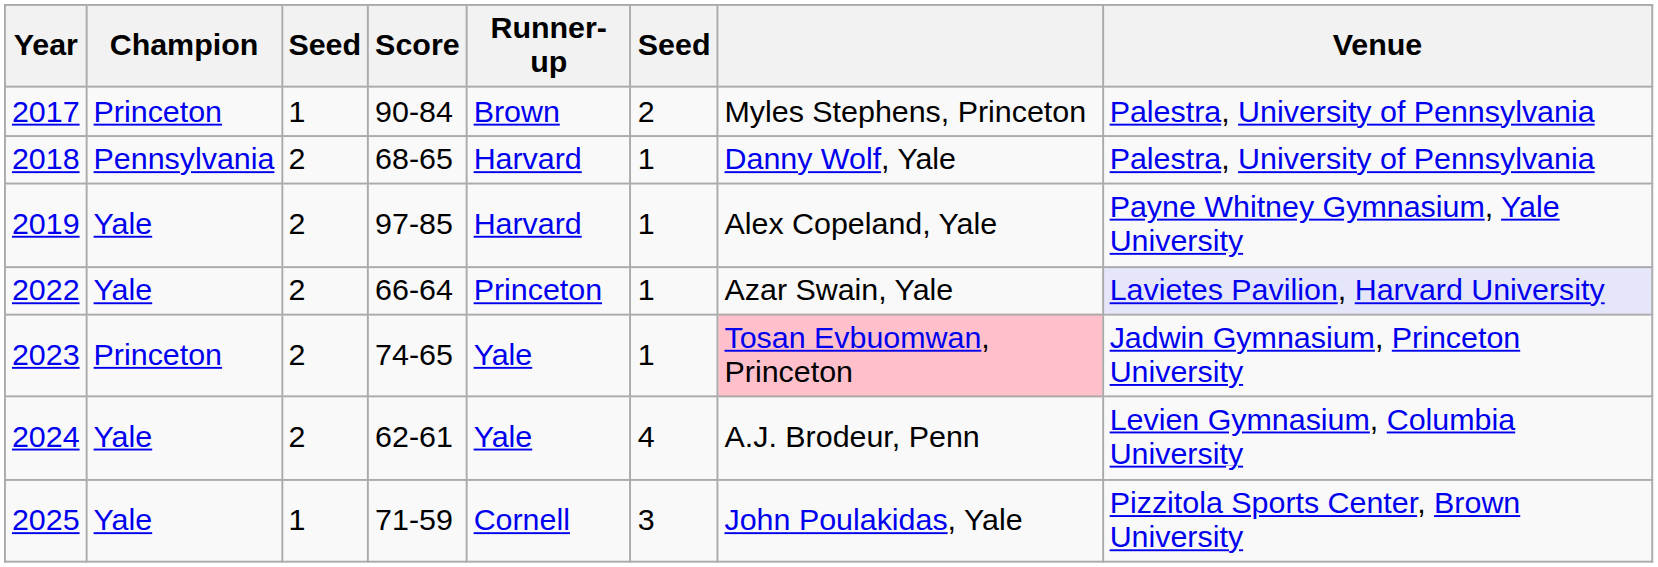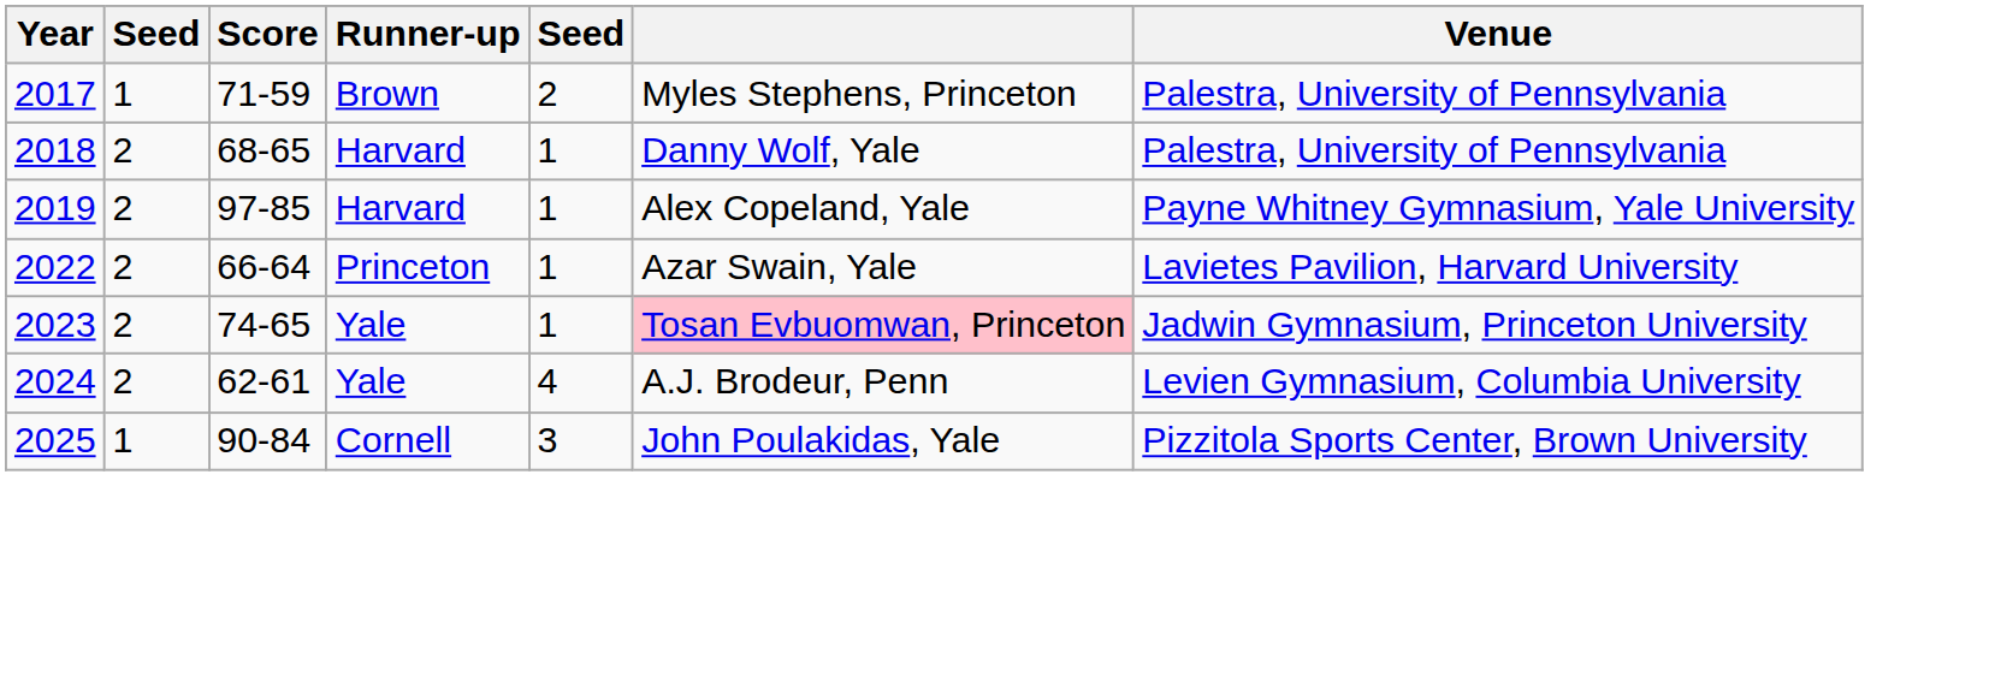- column: Champion | Princeton | Pennsylvania | Yale | Yale | Princeton | Yale | Yale
2017 | Score: 90-84 -> 71-59
2022 | Venue: lavender background -> no background
2025 | Score: 71-59 -> 90-84
